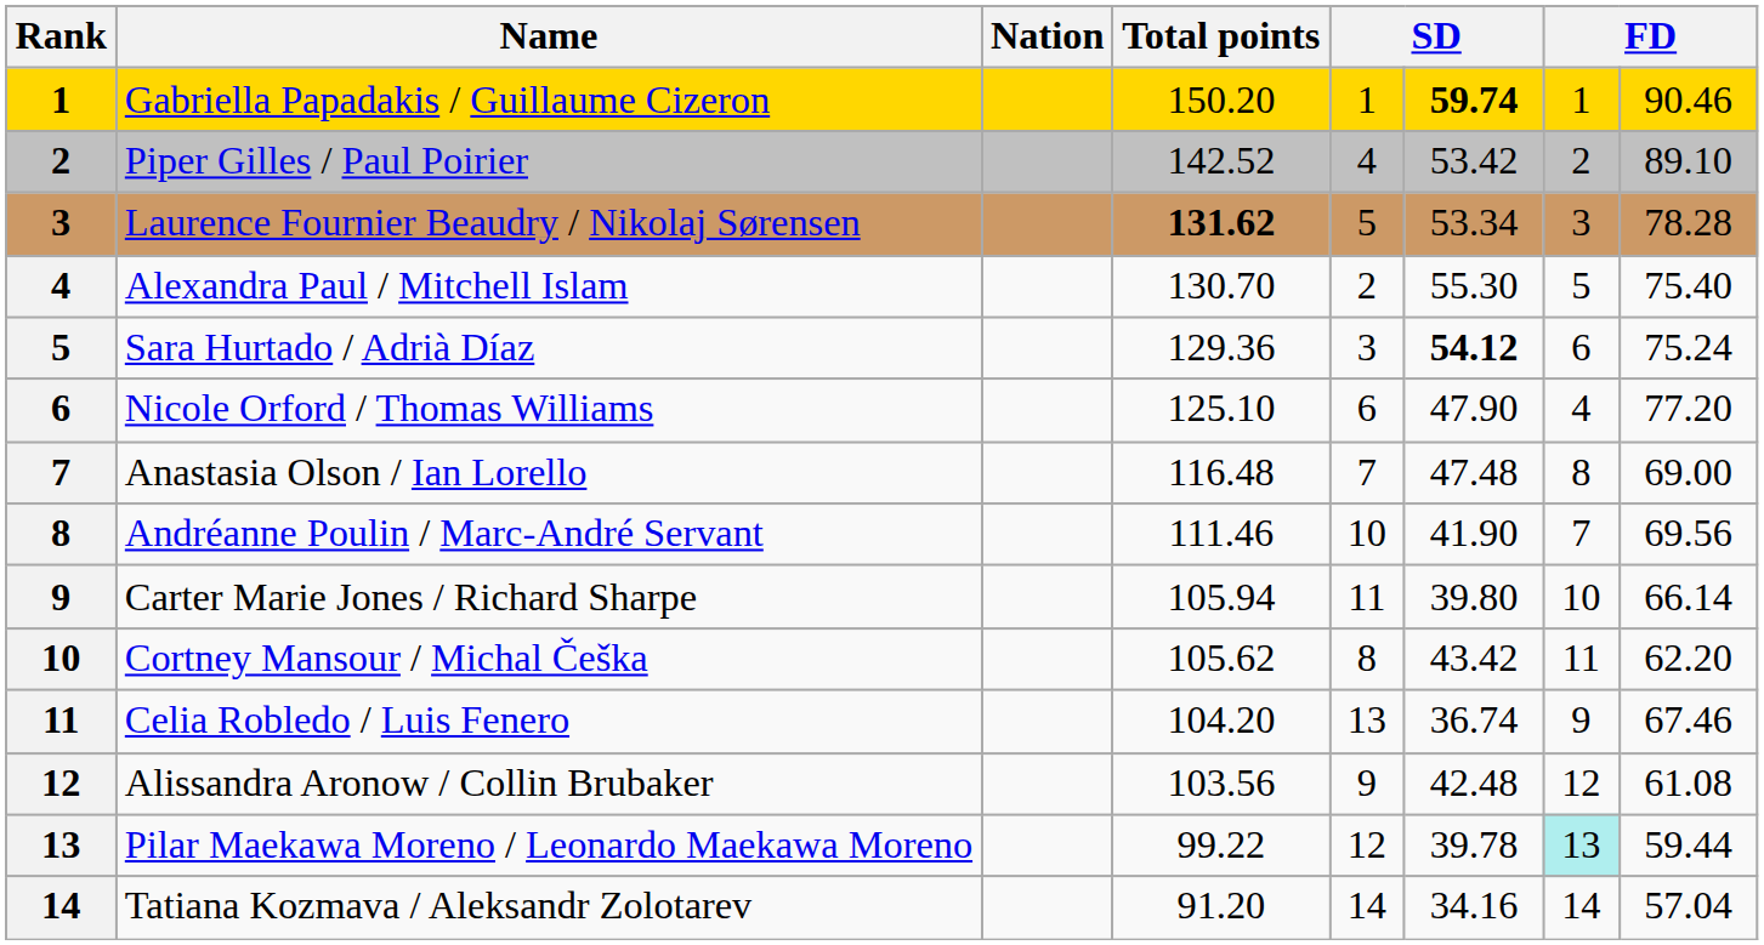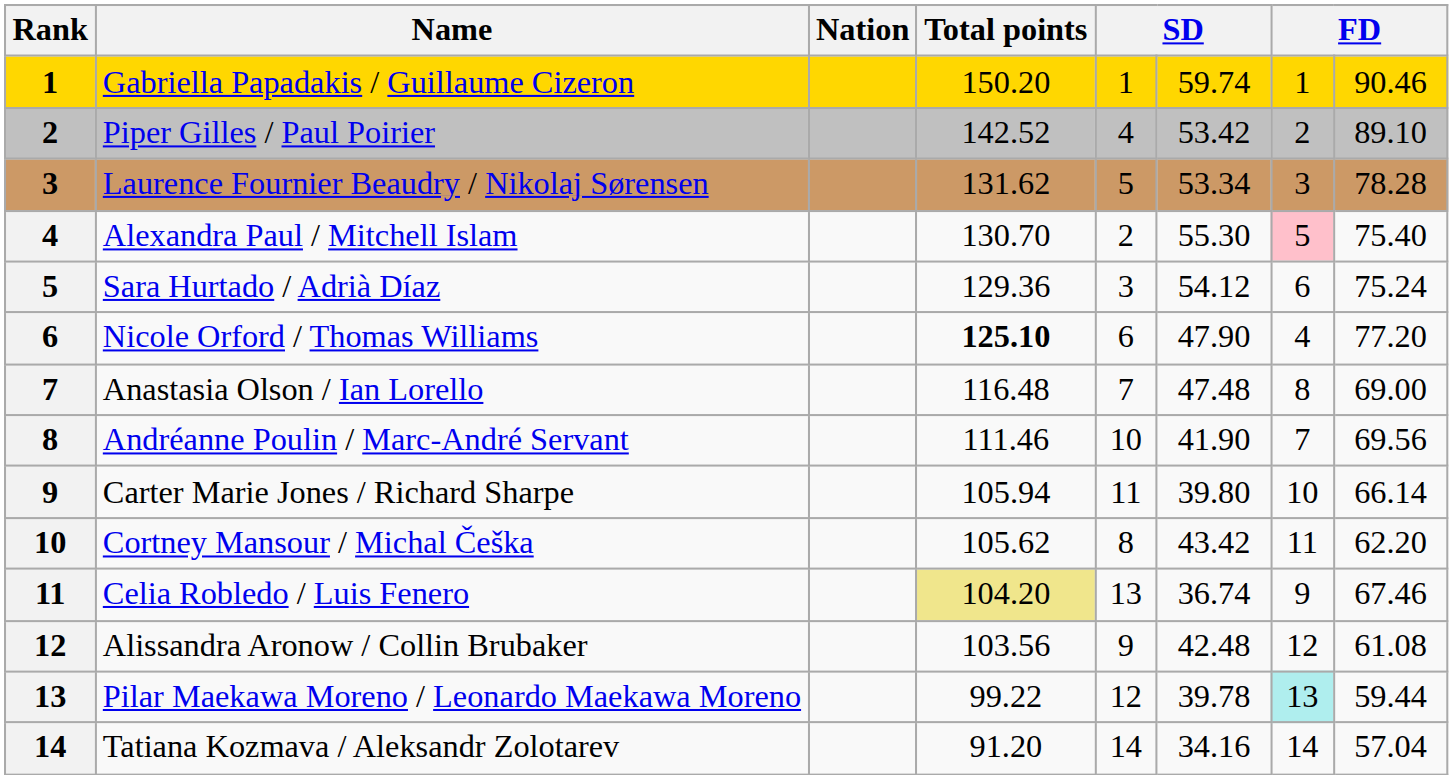Gabriella Papadakis / Guillaume Cizeron | column 6: bold -> normal
Laurence Fournier Beaudry / Nikolaj Sørensen | Total points: bold -> normal
Alexandra Paul / Mitchell Islam | column 7: no background -> pink background
Sara Hurtado / Adrià Díaz | column 6: bold -> normal
Nicole Orford / Thomas Williams | Total points: normal -> bold
Celia Robledo / Luis Fenero | Total points: no background -> khaki background
